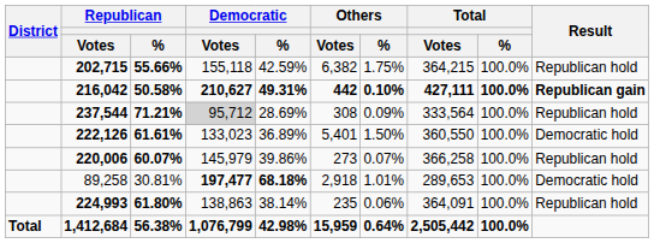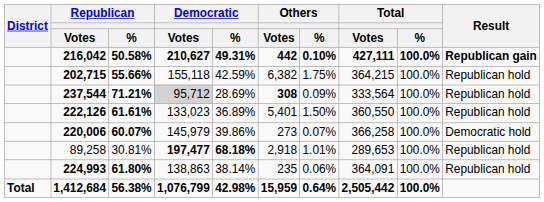rows swapped: 216,042 <-> 202,715
237,544 | Others / Votes: normal -> bold
222,126 | Result: Democratic hold -> Republican hold
220,006 | Result: Republican hold -> Democratic hold
89,258 | Result: Democratic hold -> Republican hold
